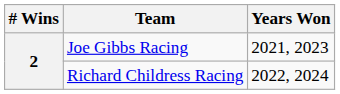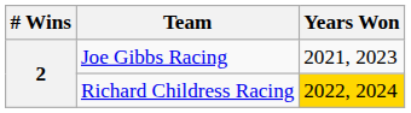Richard Childress Racing | Years Won: no background -> gold background
